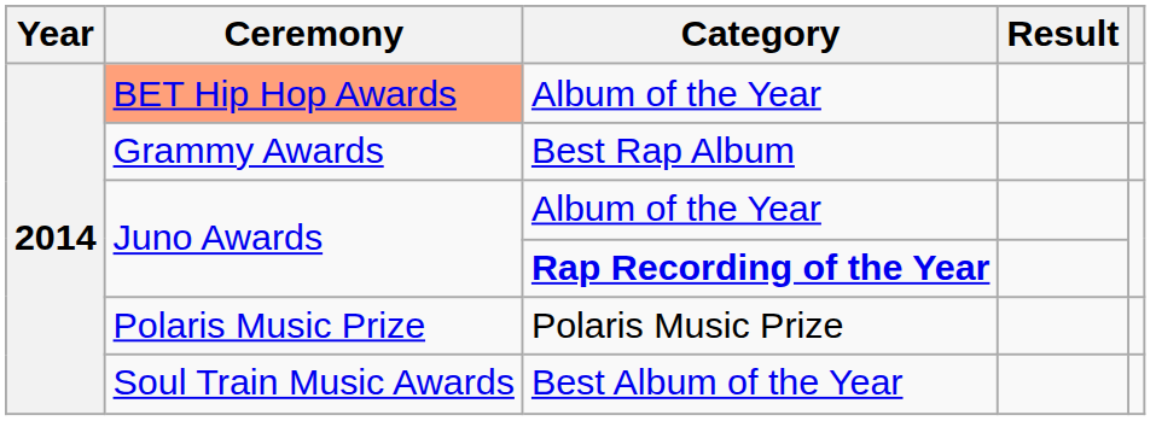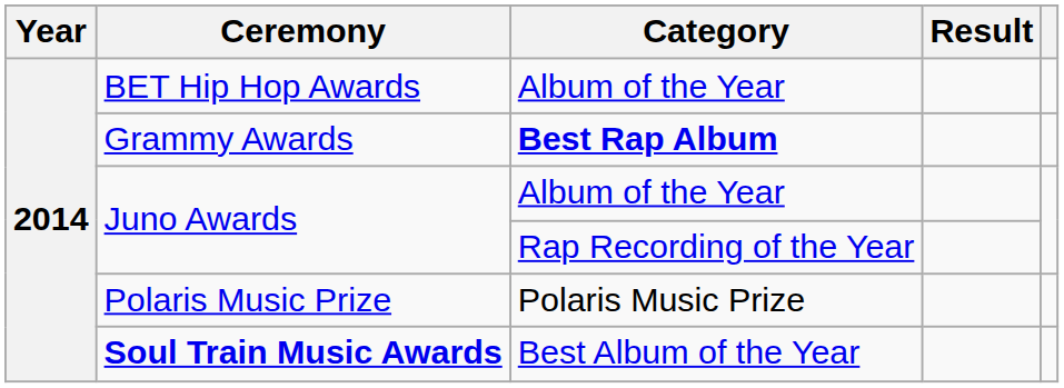BET Hip Hop Awards | Ceremony: lightsalmon background -> no background
Grammy Awards | Category: normal -> bold
Juno Awards / Rap Recording of the Year | Category: bold -> normal
Soul Train Music Awards | Ceremony: normal -> bold
